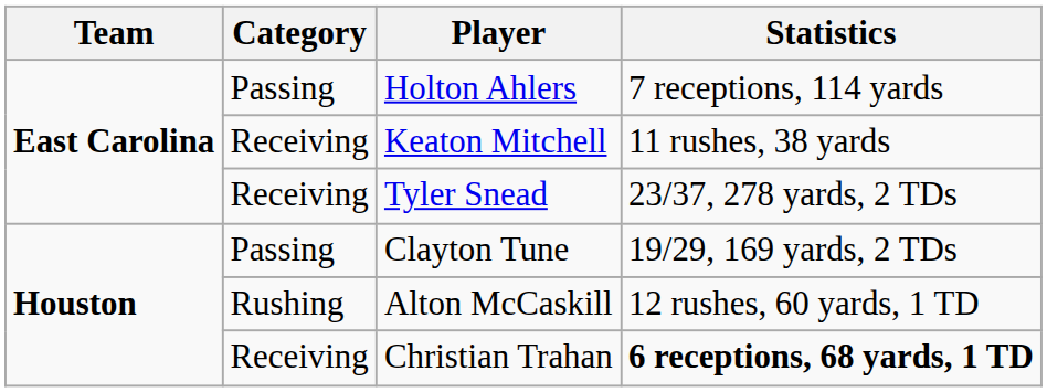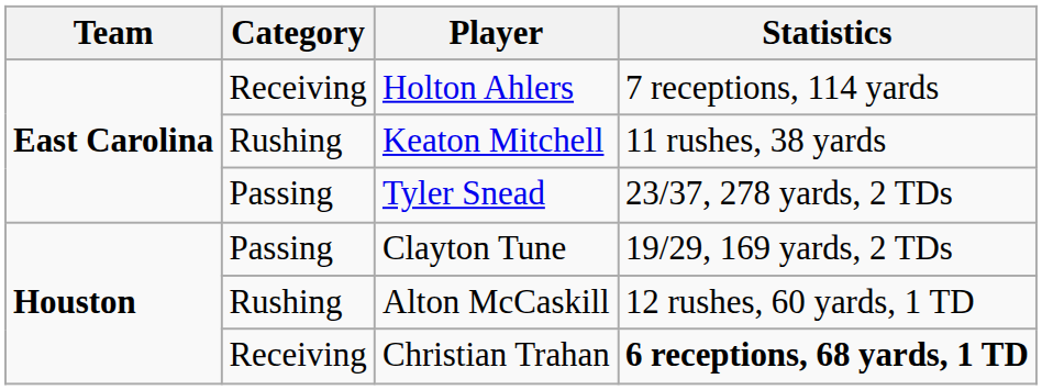Holton Ahlers | Category: Passing -> Receiving
Keaton Mitchell | Category: Receiving -> Rushing
Tyler Snead | Category: Receiving -> Passing
